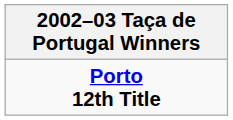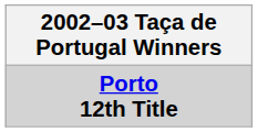row 2 | column 1: no background -> lightgrey background
